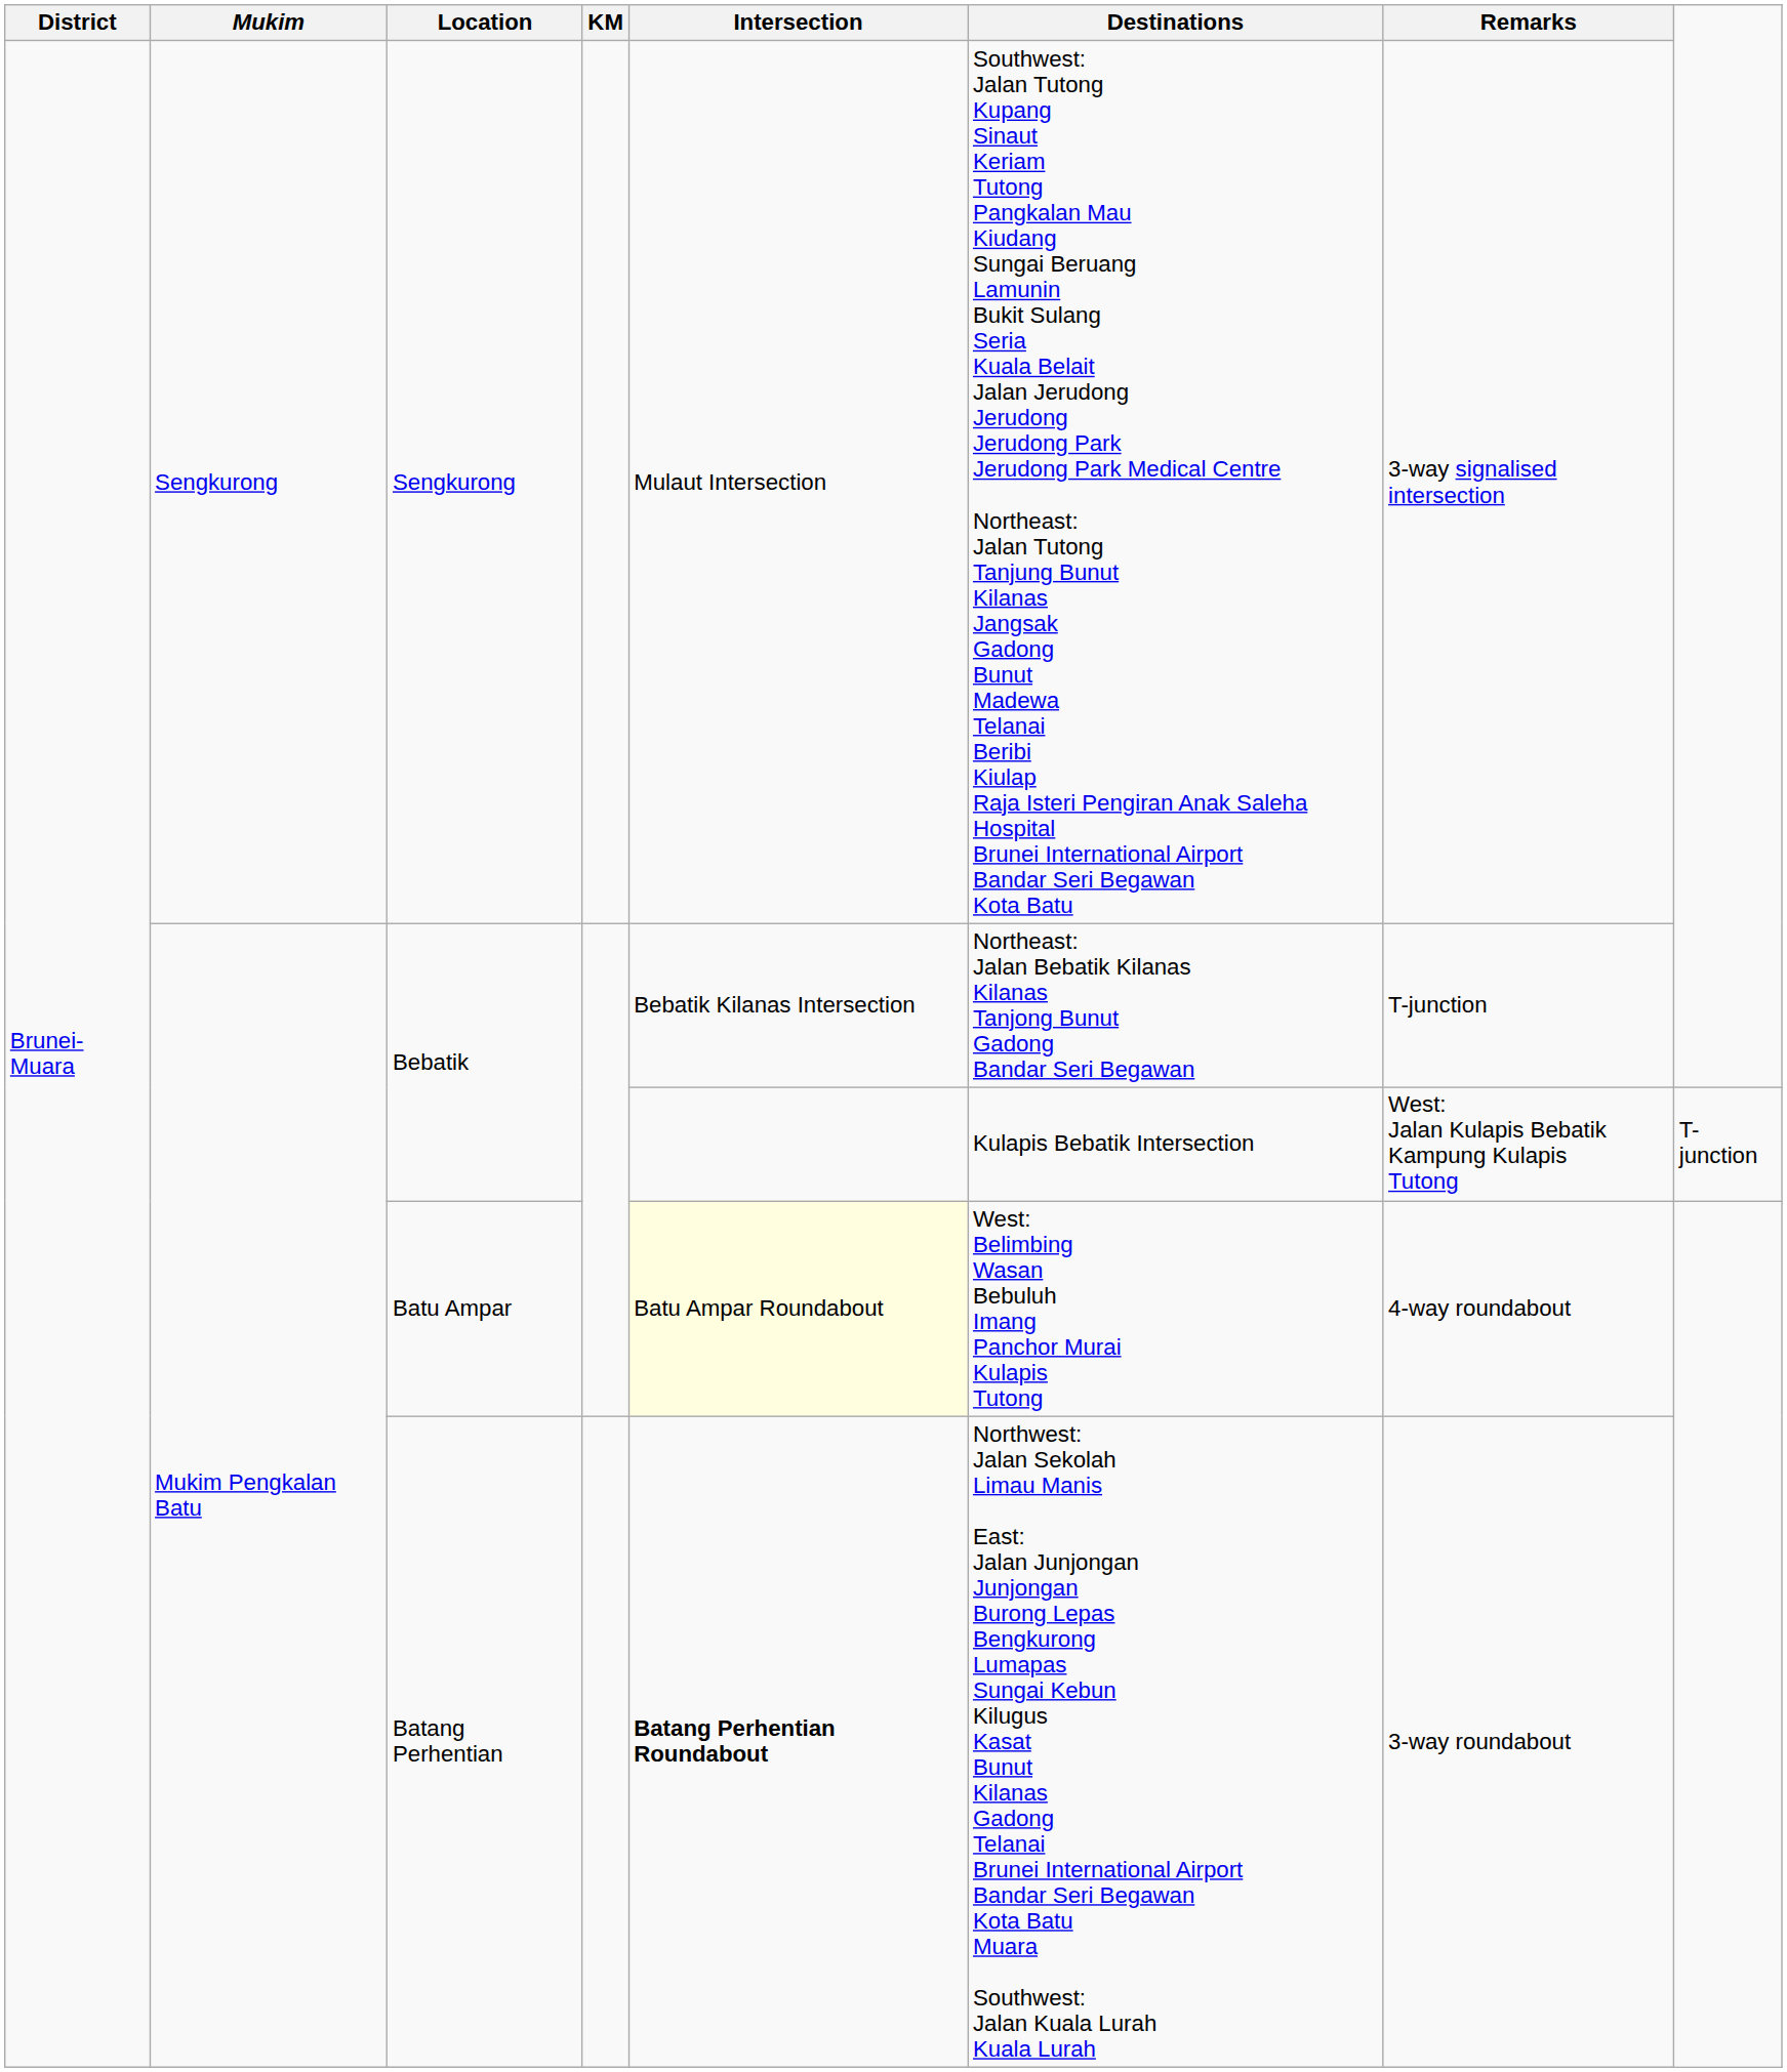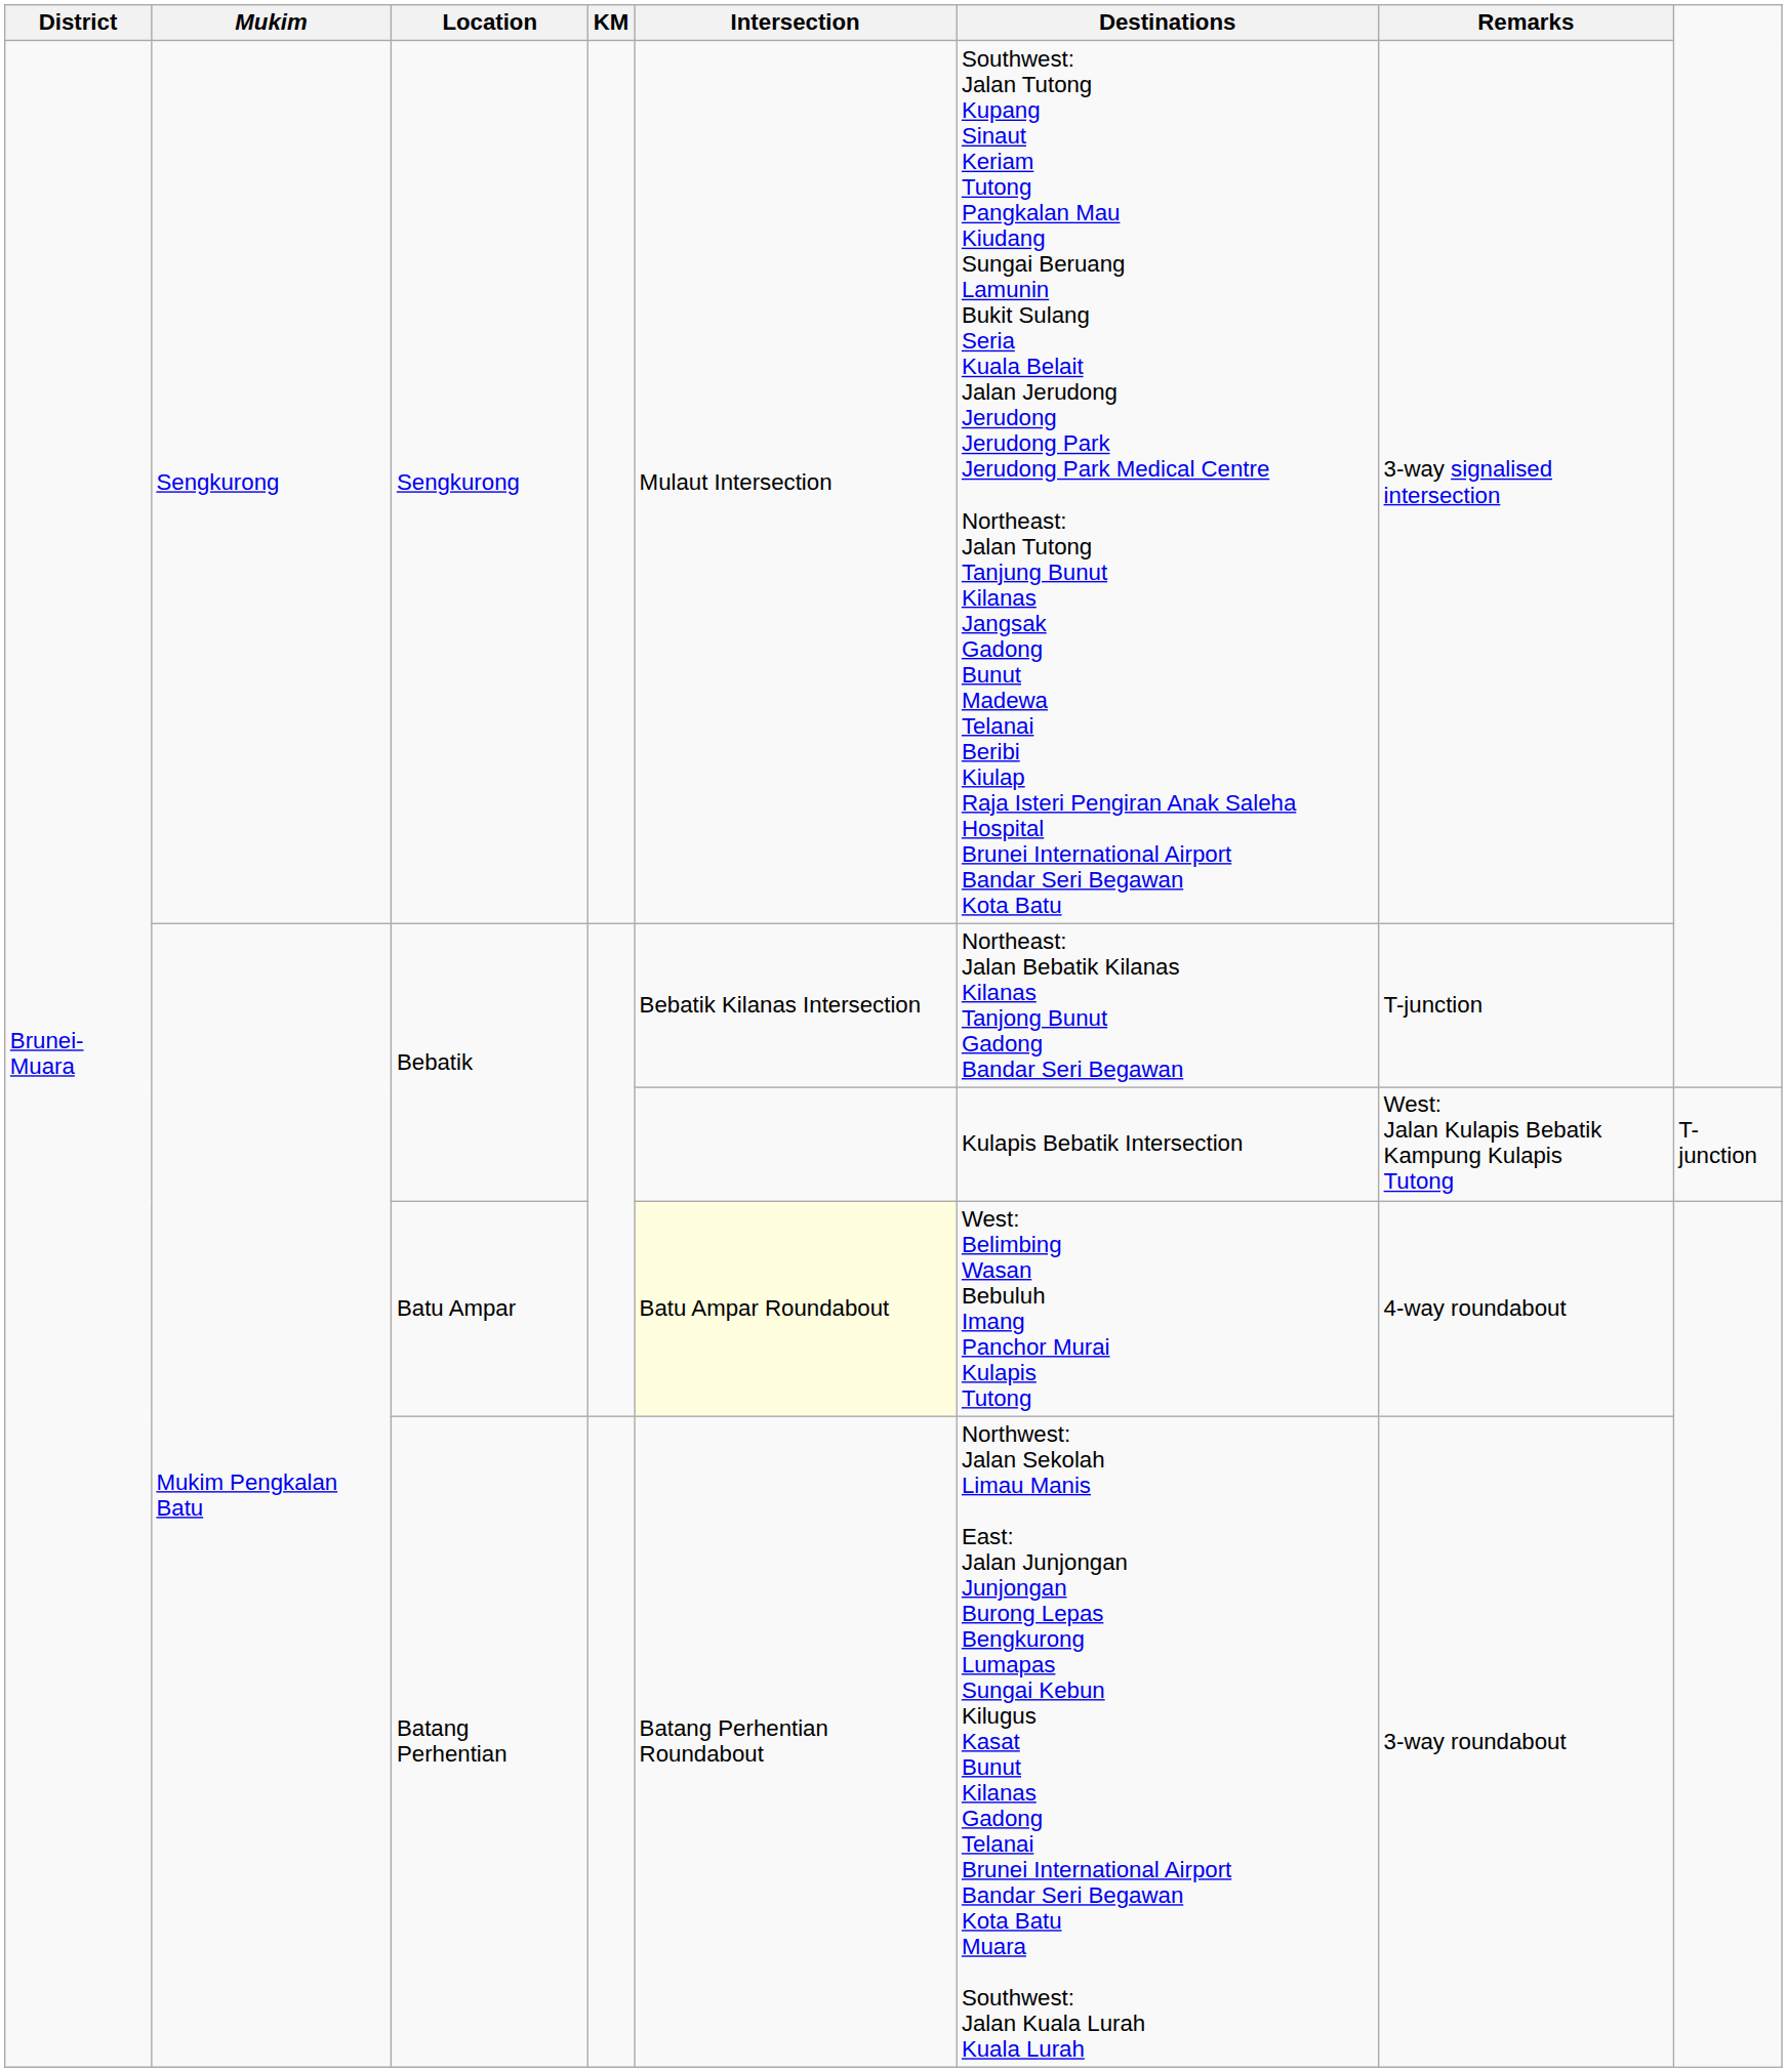Batang Perhentian | Intersection: bold -> normal
